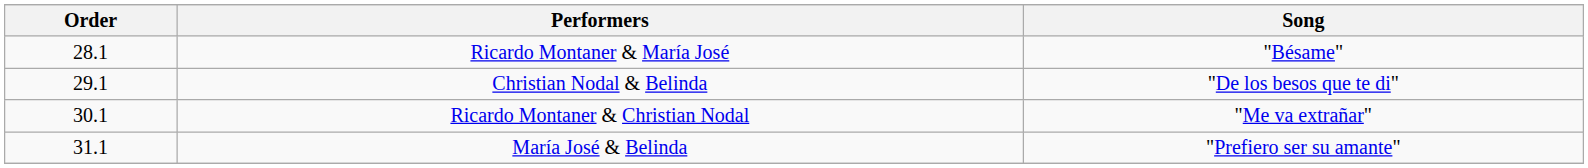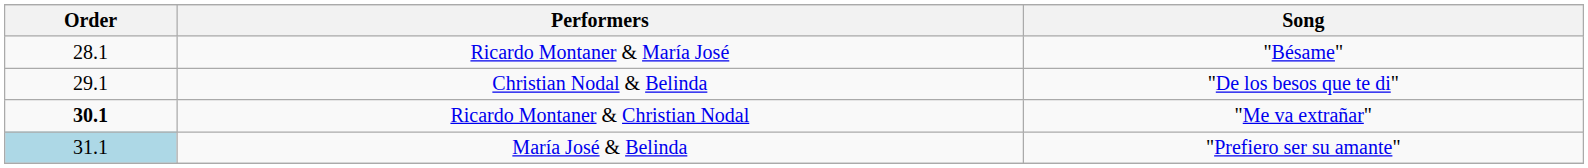Ricardo Montaner & Christian Nodal | Order: normal -> bold
María José & Belinda | Order: no background -> lightblue background
